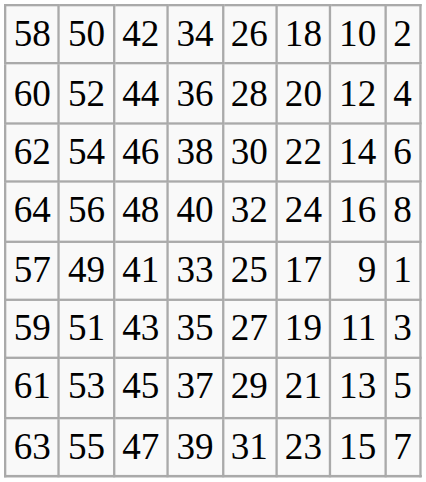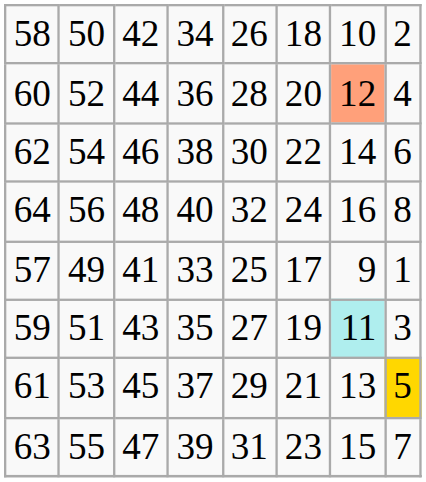60 | column 7: no background -> lightsalmon background
59 | column 7: no background -> paleturquoise background
61 | column 8: no background -> gold background
